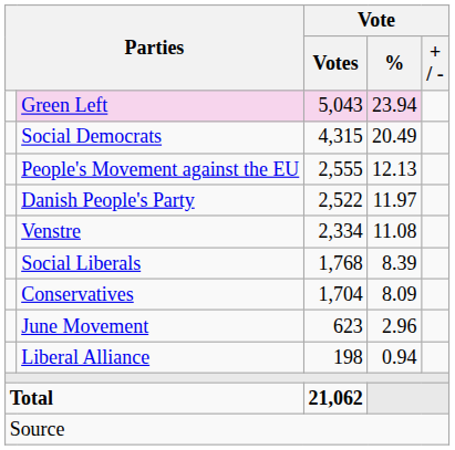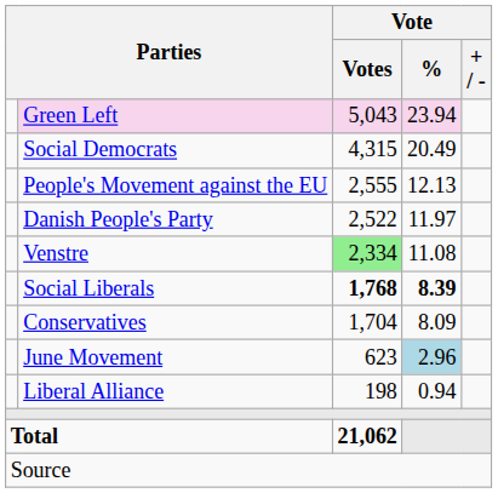Venstre | Vote / Votes: no background -> lightgreen background
Social Liberals | Vote / Votes: normal -> bold
Social Liberals | Vote / %: normal -> bold
June Movement | Vote / %: no background -> lightblue background
